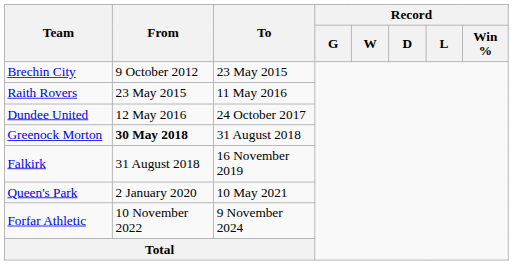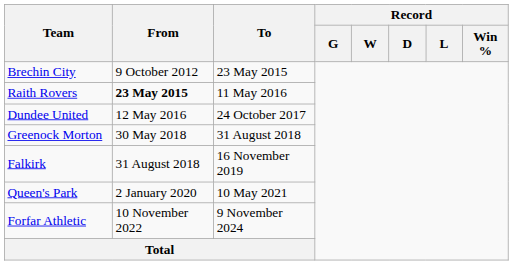Raith Rovers | From: normal -> bold
Greenock Morton | From: bold -> normal
